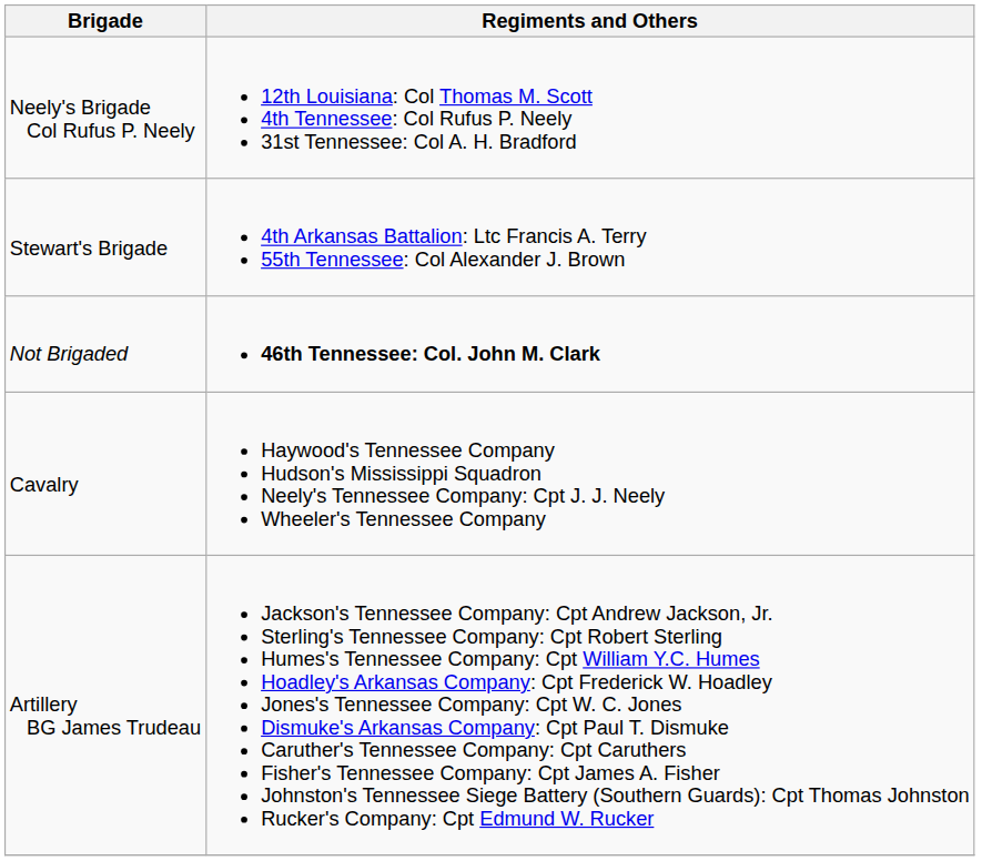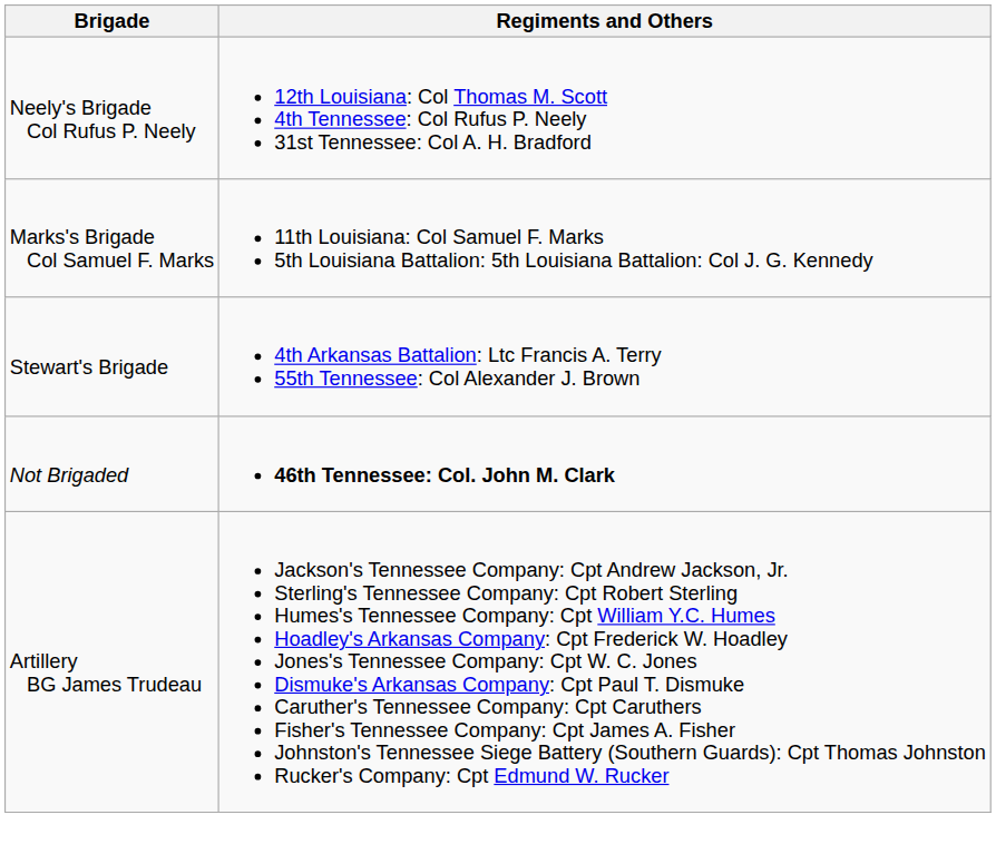+ row: Marks's Brigade Col Samuel F. Marks | 11th Louisiana: Col Samuel F. Marks 5th Louisiana Battalion: 5th Louisiana Battalion: Col J. G. Kennedy
- row: Cavalry | Haywood's Tennessee Company Hudson's Mississippi Squadron Neely's Tennessee Company: Cpt J. J. Neely Wheeler's Tennessee Company
